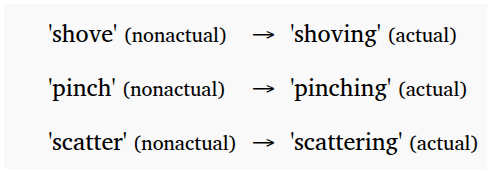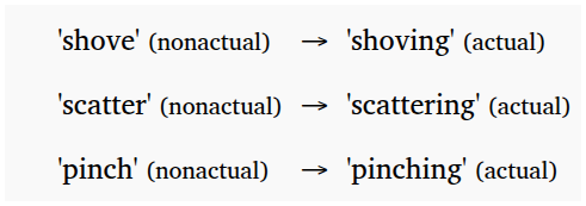rows swapped: 'scatter' (nonactual) <-> 'pinch' (nonactual)
